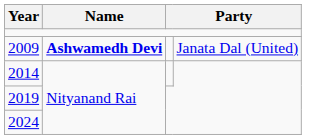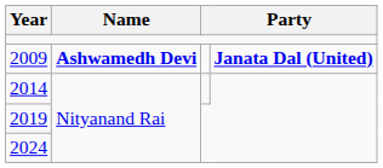2009 | column 4: normal -> bold
